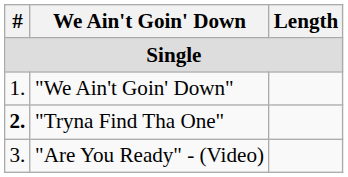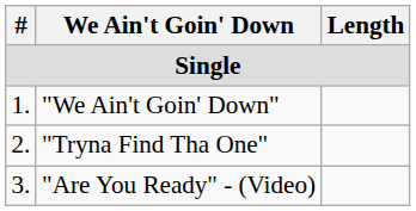"Tryna Find Tha One" | #: bold -> normal
